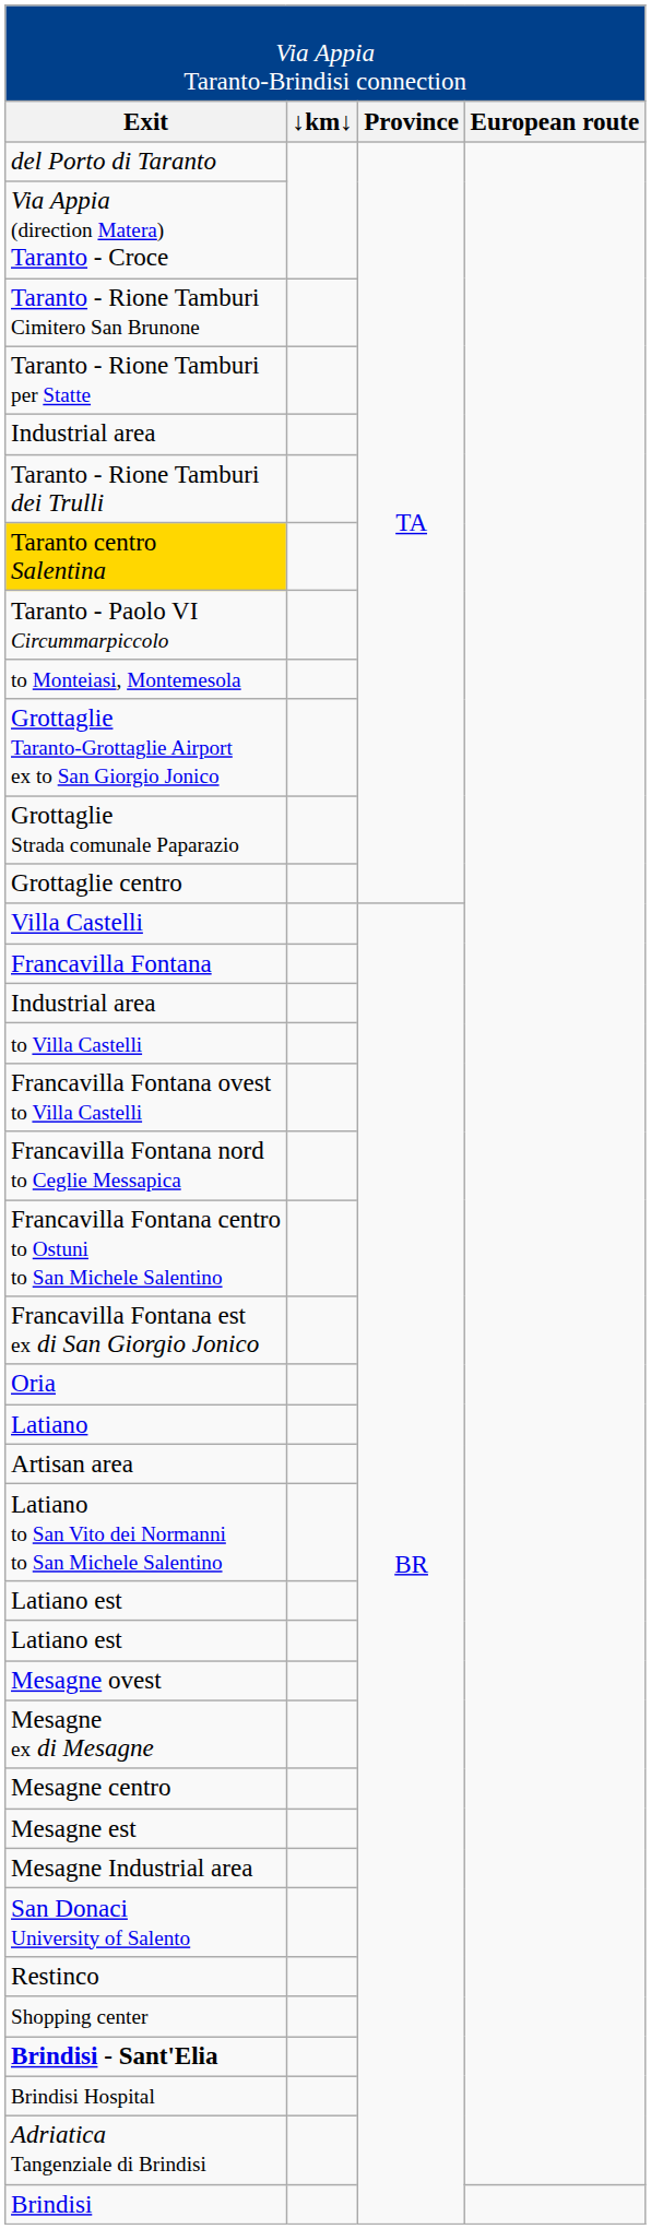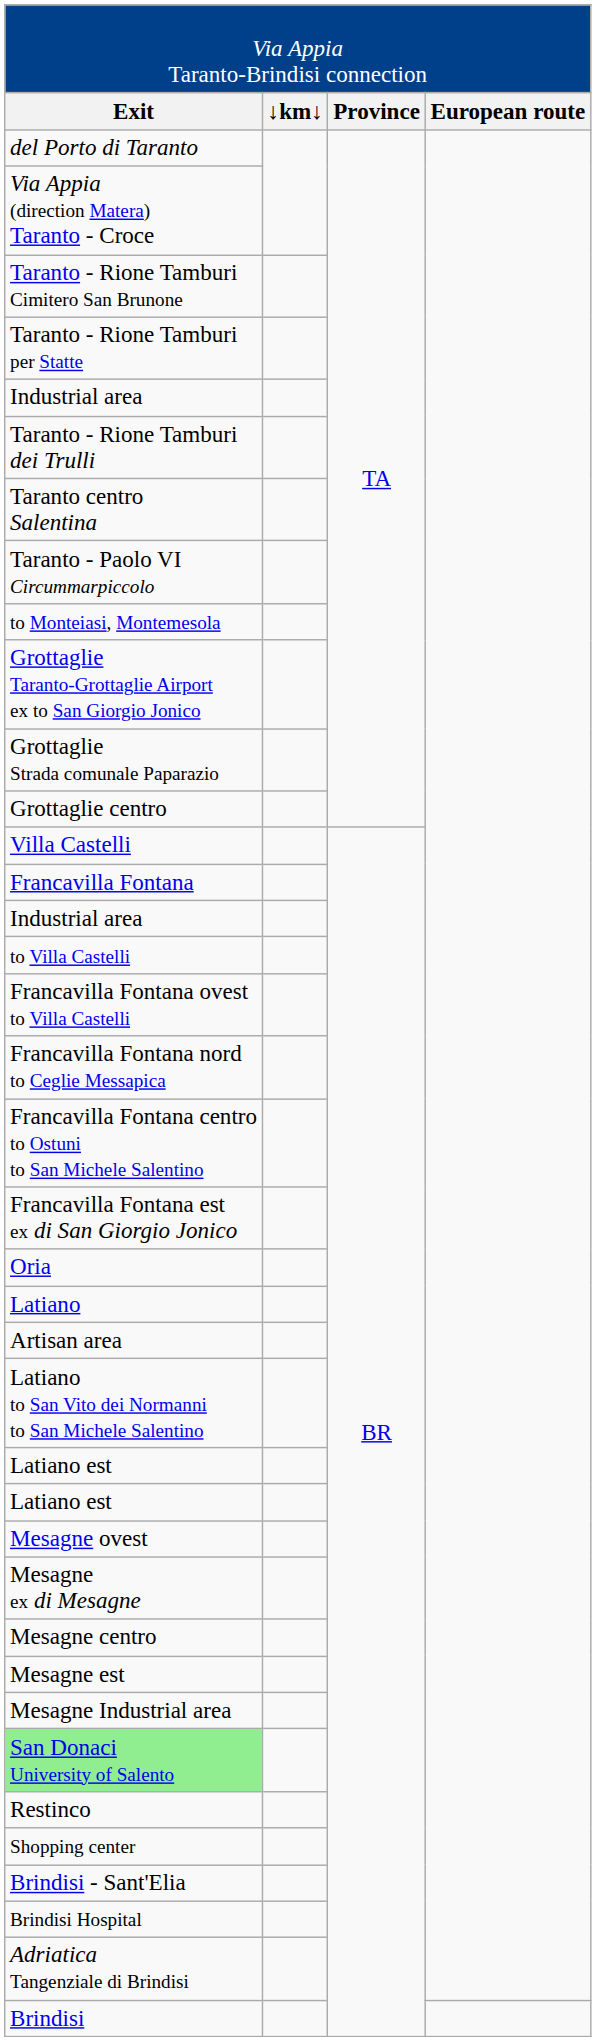Taranto centro Salentina | column 1: gold background -> no background
San Donaci University of Salento | column 1: no background -> lightgreen background
Brindisi - Sant'Elia | column 1: bold -> normal
